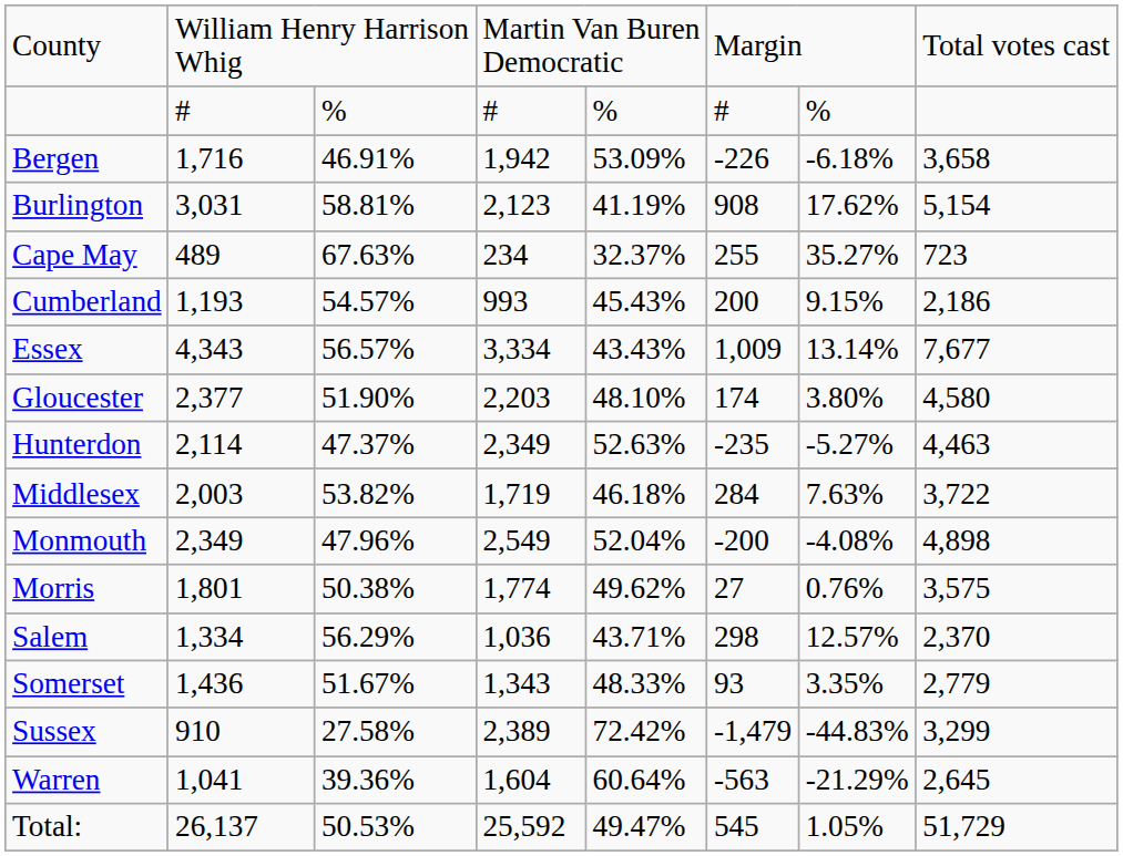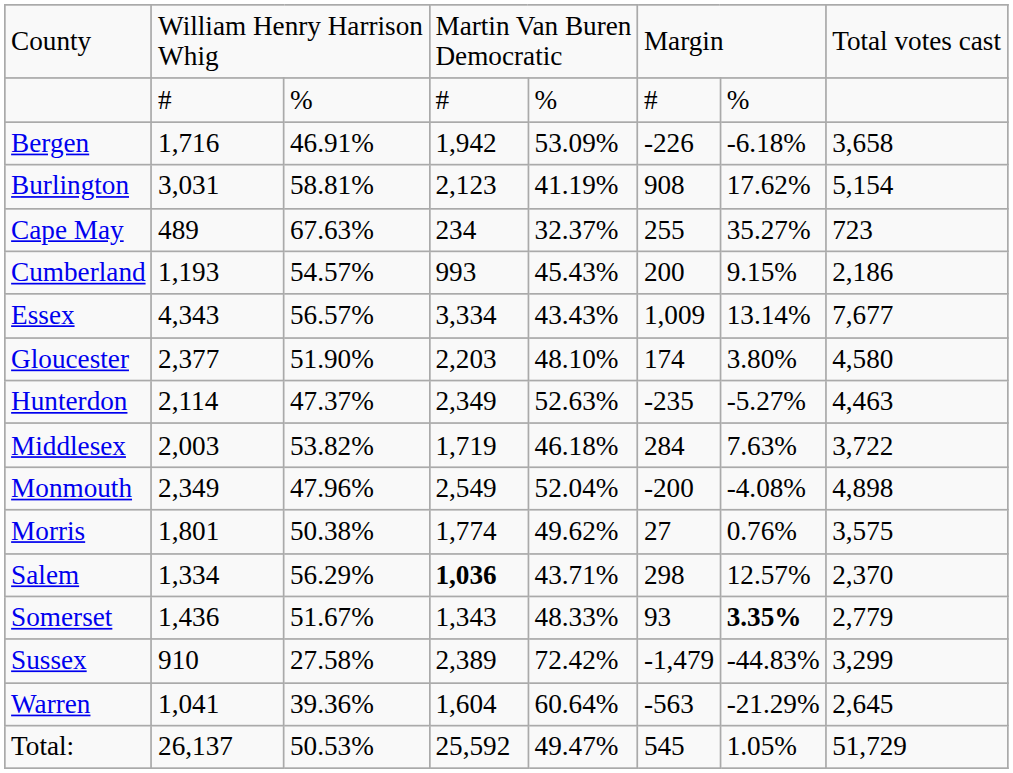Salem | column 4: normal -> bold
Somerset | column 7: normal -> bold
